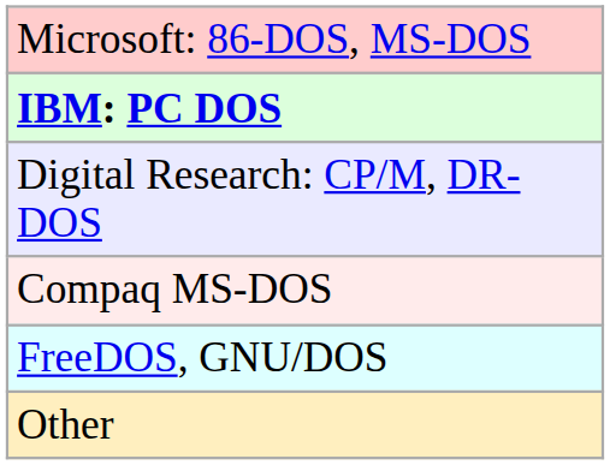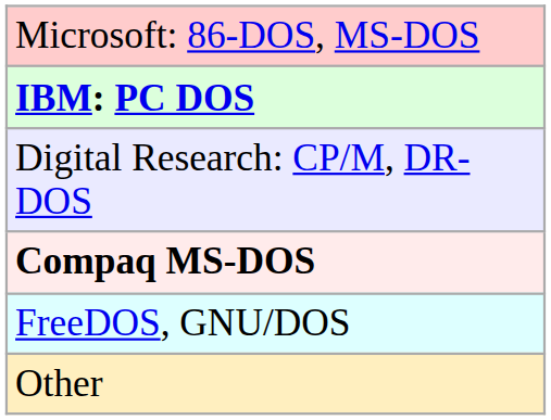row 4 | column 1: normal -> bold
